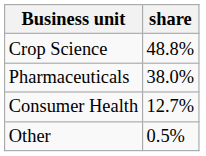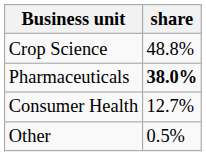Pharmaceuticals | share: normal -> bold
